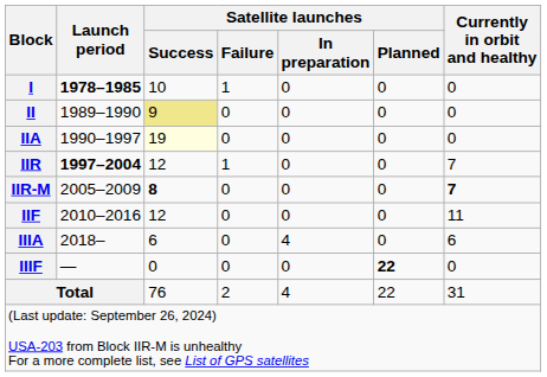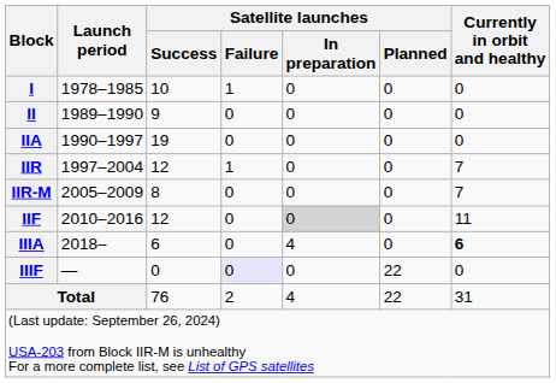I | Launch period: bold -> normal
II | Satellite launches / Success: khaki background -> no background
IIA | Satellite launches / Success: lightyellow background -> no background
IIR | Launch period: bold -> normal
IIR-M | Satellite launches / Success: bold -> normal
IIR-M | Currently in orbit and healthy: bold -> normal
IIF | Satellite launches / In preparation: no background -> lightgrey background
IIIA | Currently in orbit and healthy: normal -> bold
IIIF | Satellite launches / Failure: no background -> lavender background
IIIF | Satellite launches / Planned: bold -> normal
